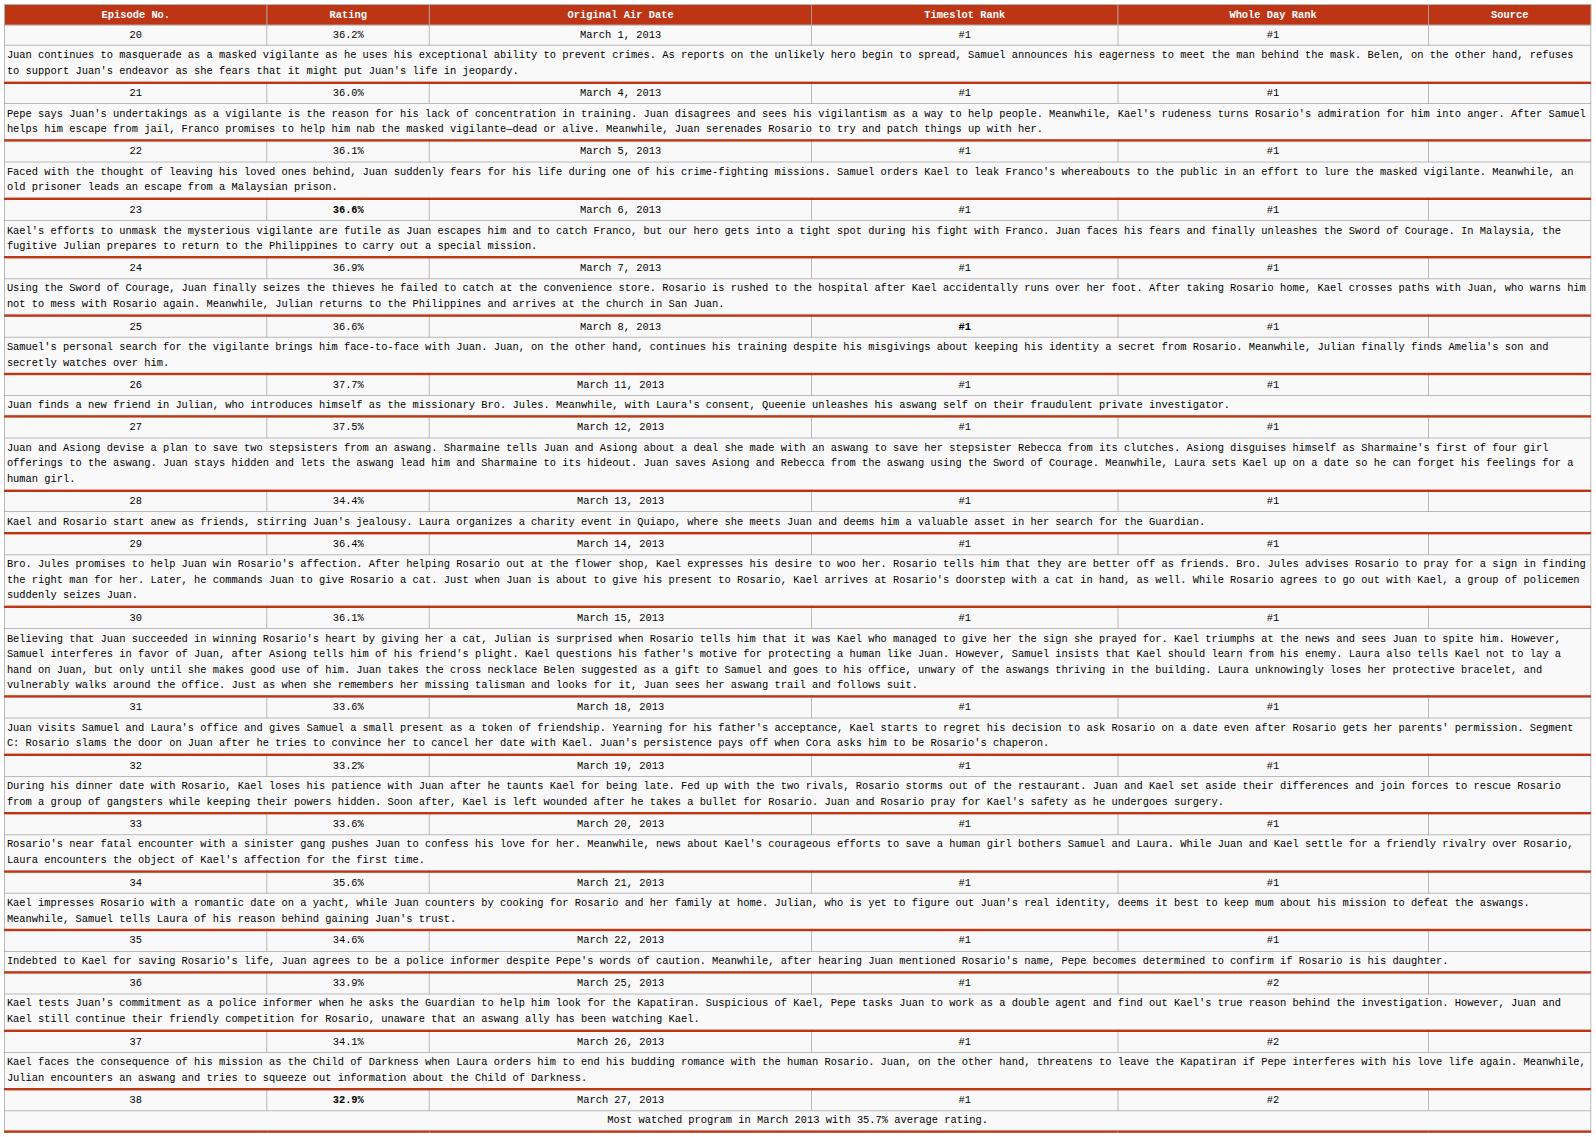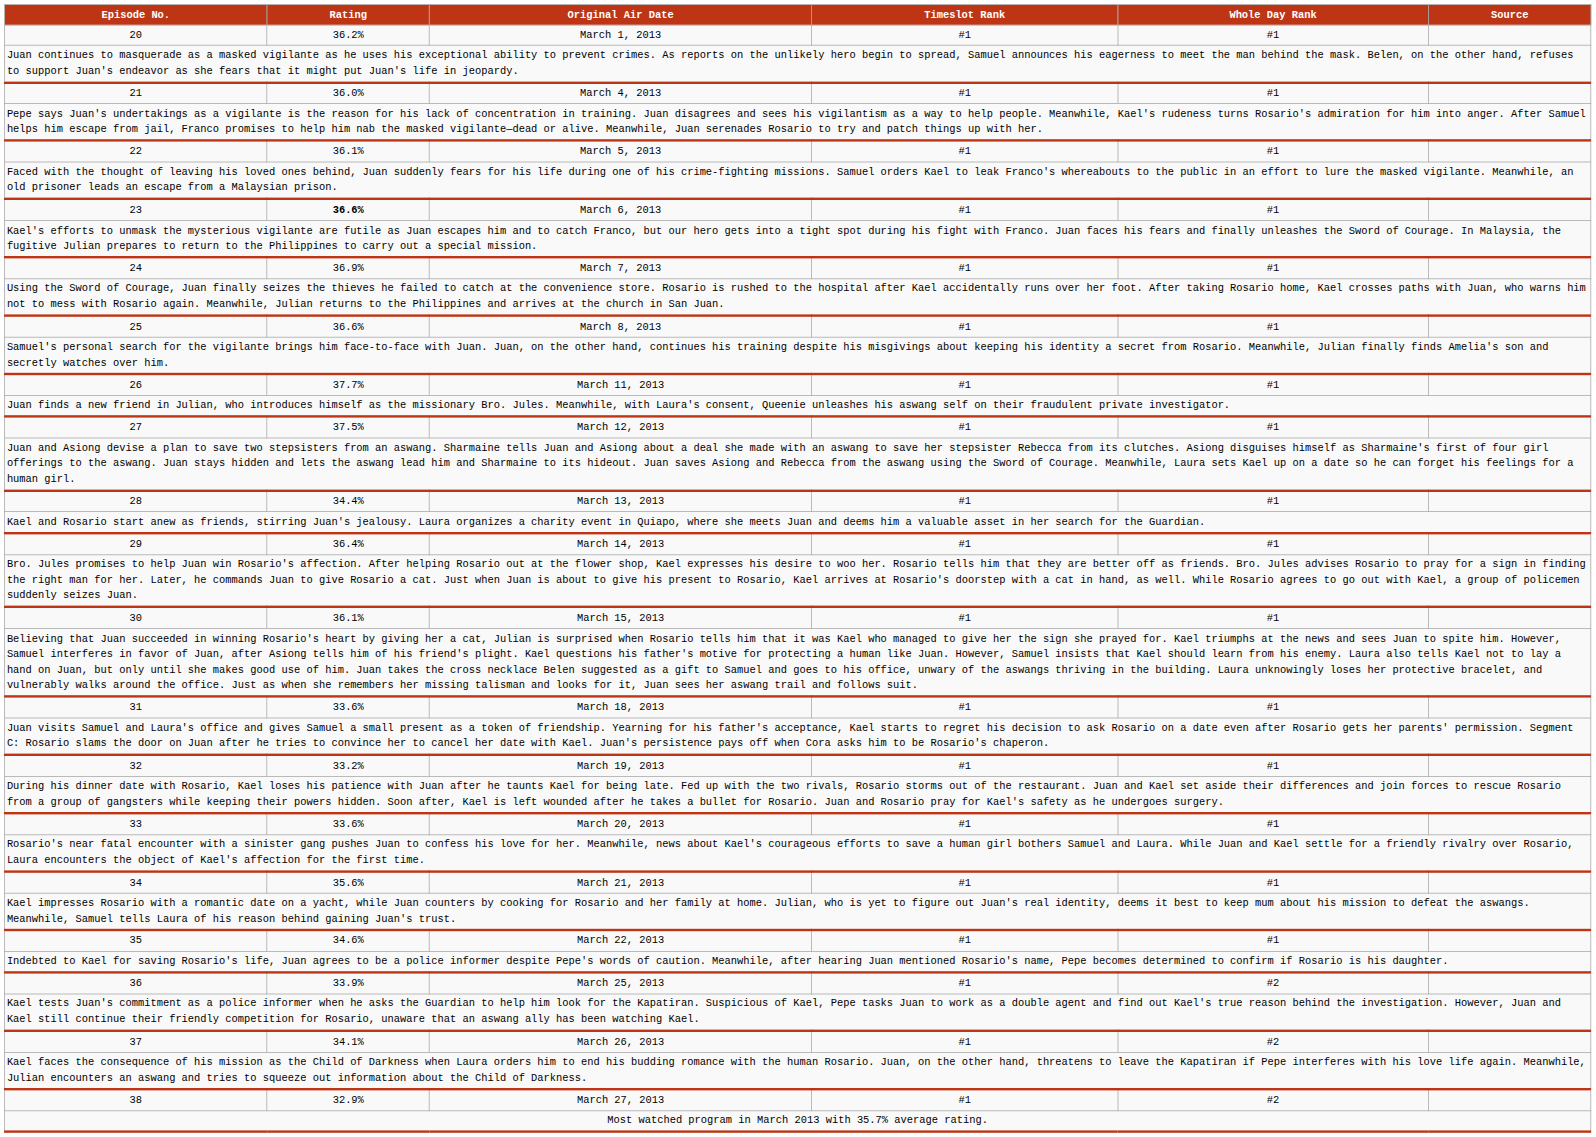25 | Timeslot Rank: bold -> normal
38 | Rating: bold -> normal
